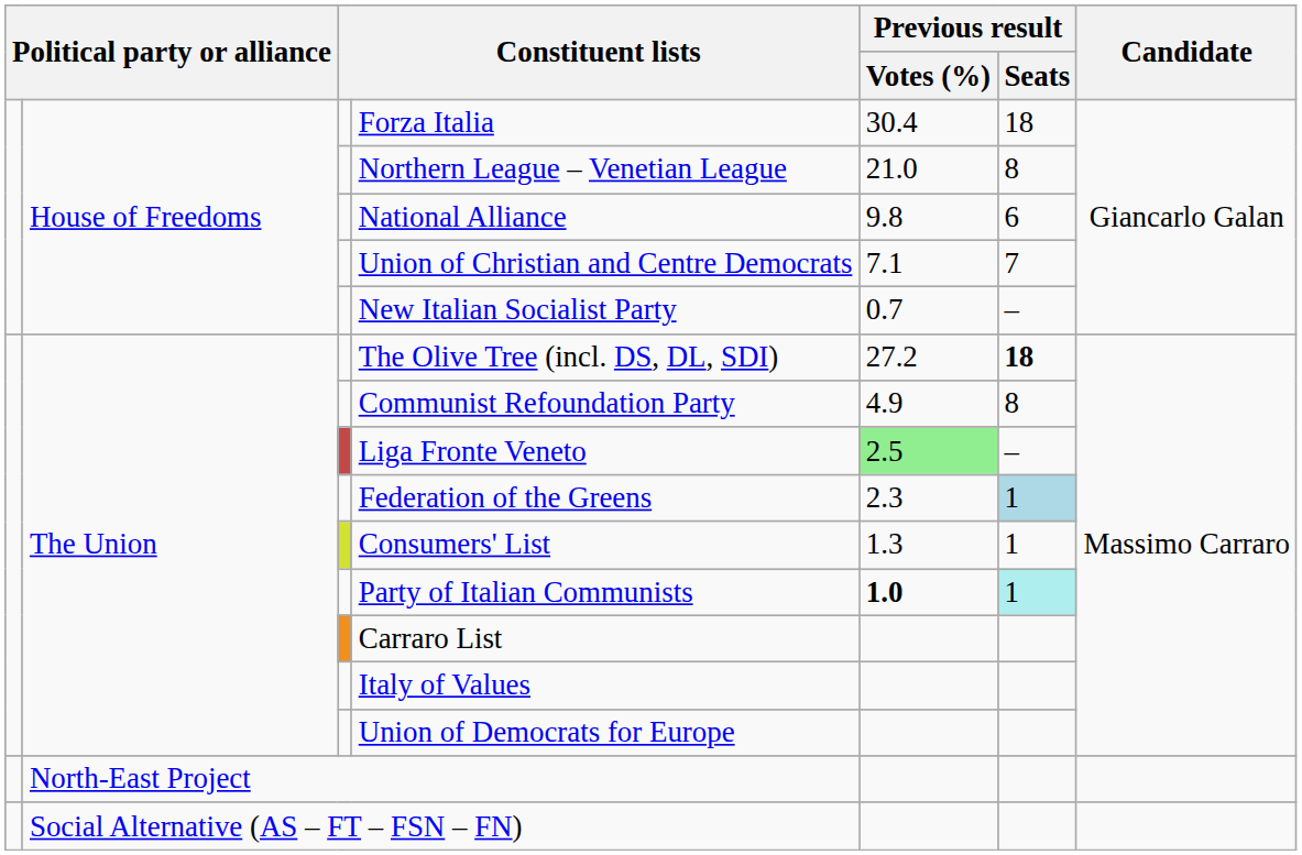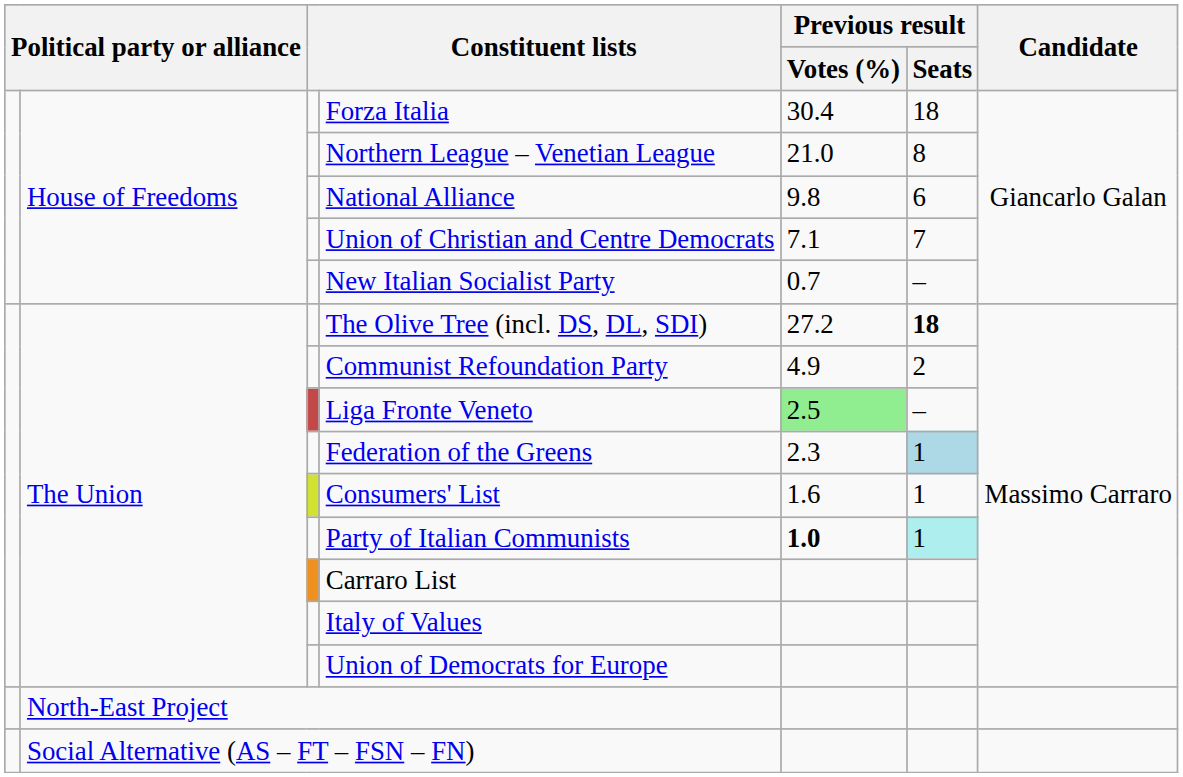Communist Refoundation Party | Previous result / Seats: 8 -> 2
Consumers' List | Previous result / Votes (%): 1.3 -> 1.6
